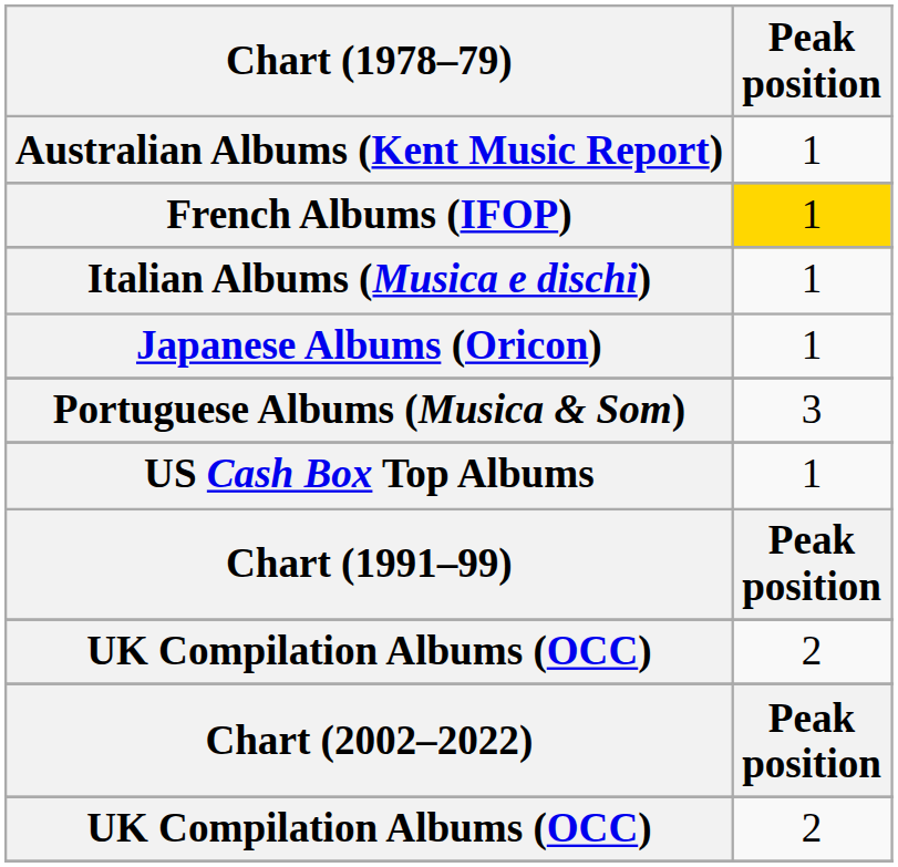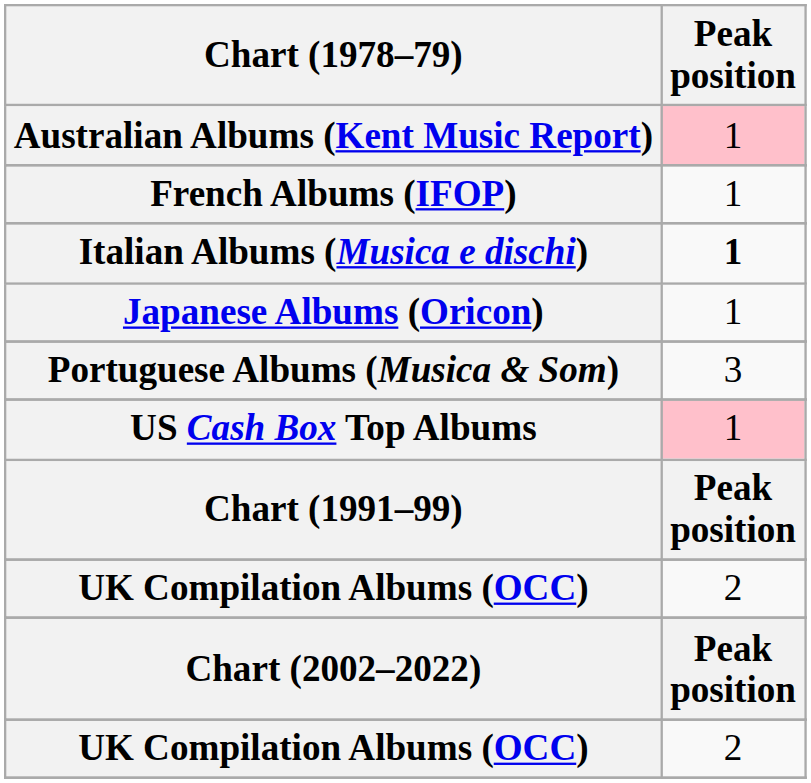row 2 | Peak position: no background -> pink background
row 3 | Peak position: gold background -> no background
row 4 | Peak position: normal -> bold
row 7 | Peak position: no background -> pink background
